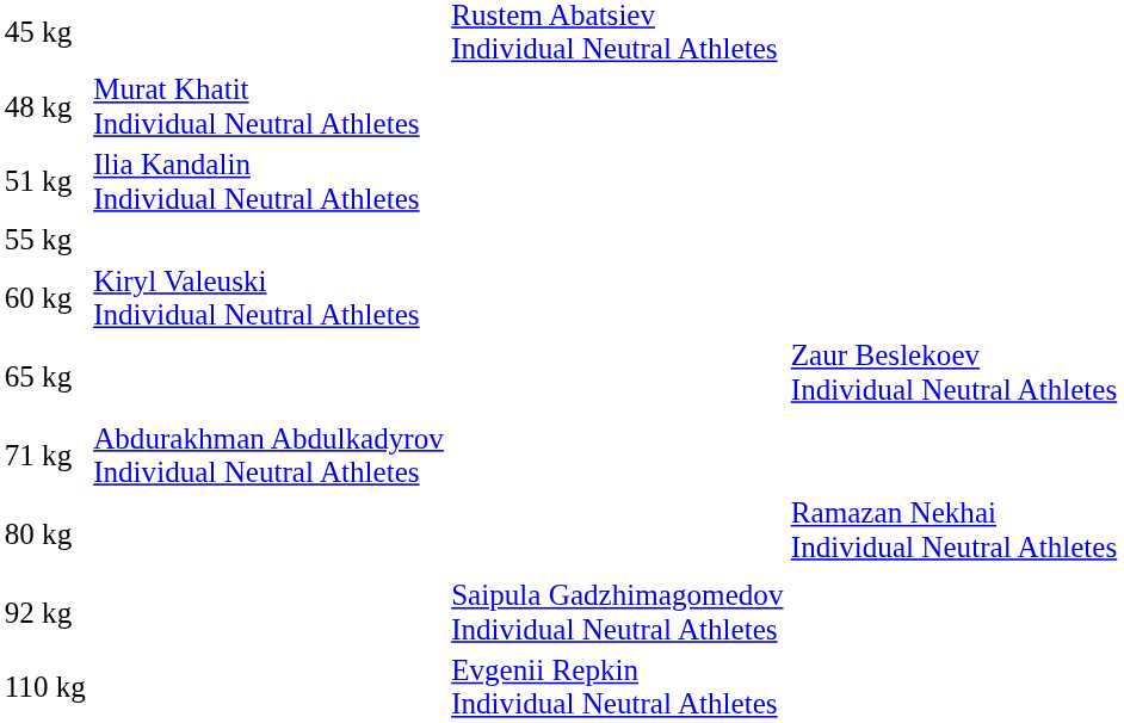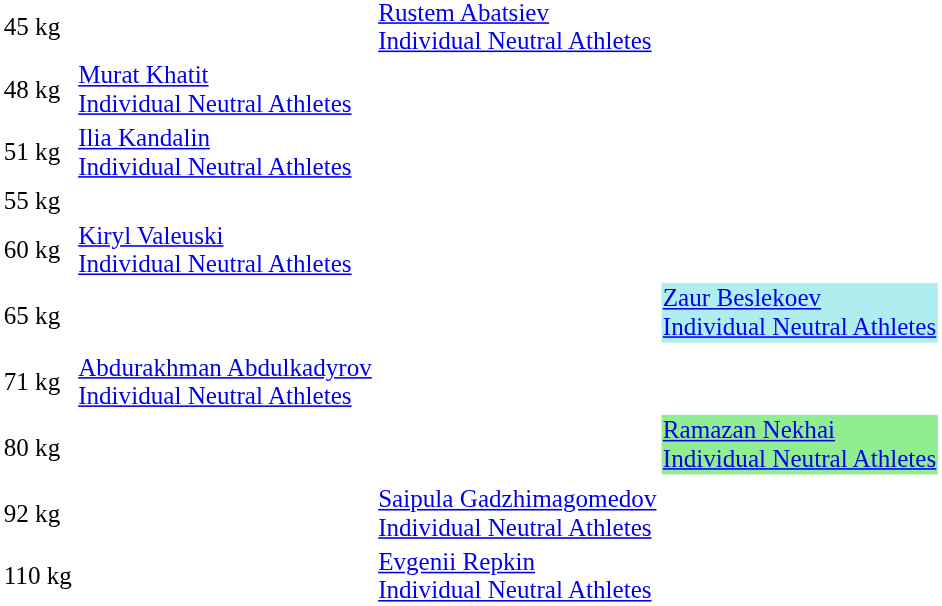65 kg / Zaur Beslekoev Individual Neutral Athletes | column 4: no background -> paleturquoise background
80 kg / Ramazan Nekhai Individual Neutral Athletes | column 4: no background -> lightgreen background
